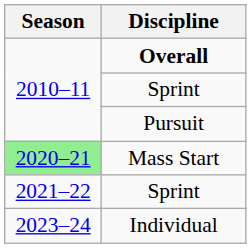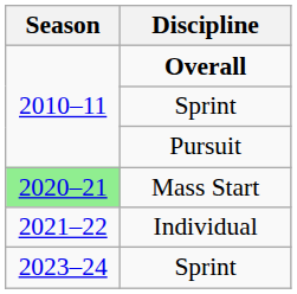row 6 | Discipline: Sprint -> Individual
row 7 | Discipline: Individual -> Sprint
